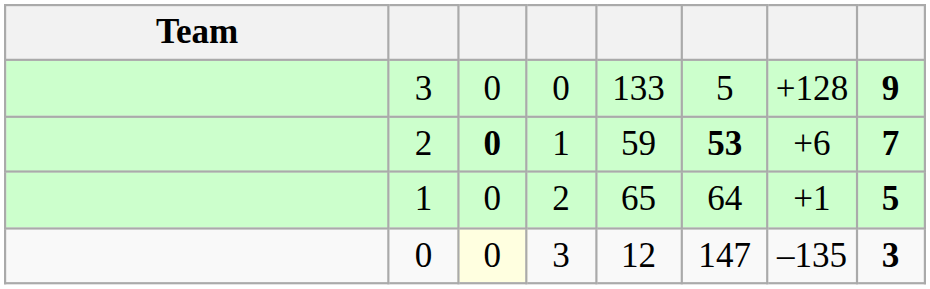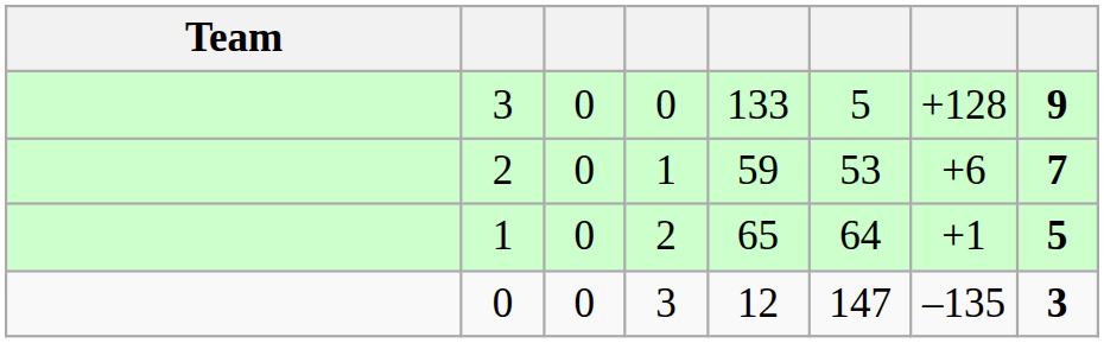row 3 | column 3: bold -> normal
row 3 | column 6: bold -> normal
row 5 | column 3: lightyellow background -> no background
